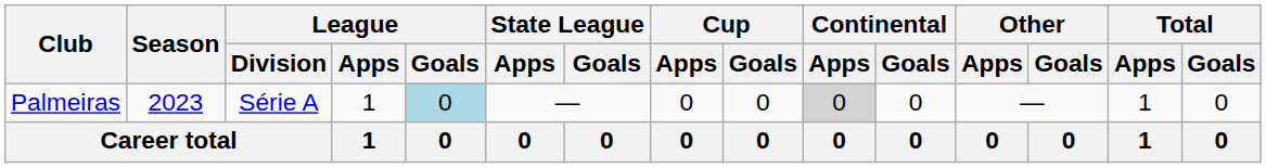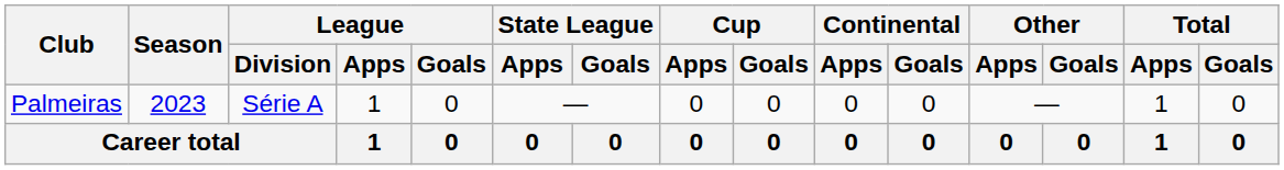Palmeiras | League / Goals: lightblue background -> no background
Palmeiras | Continental / Apps: lightgrey background -> no background
